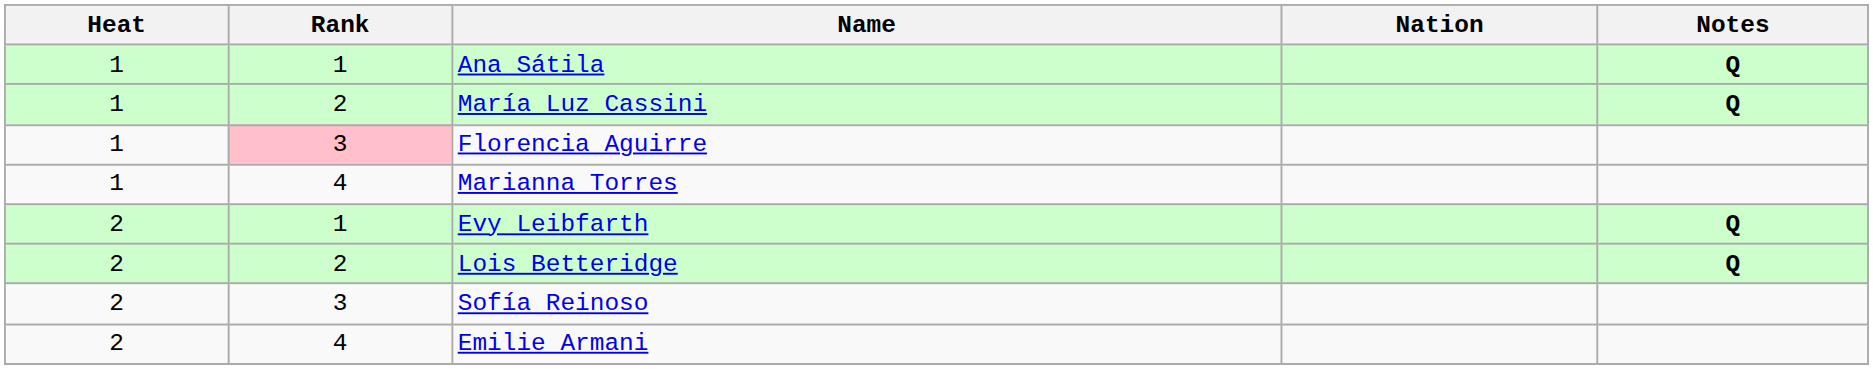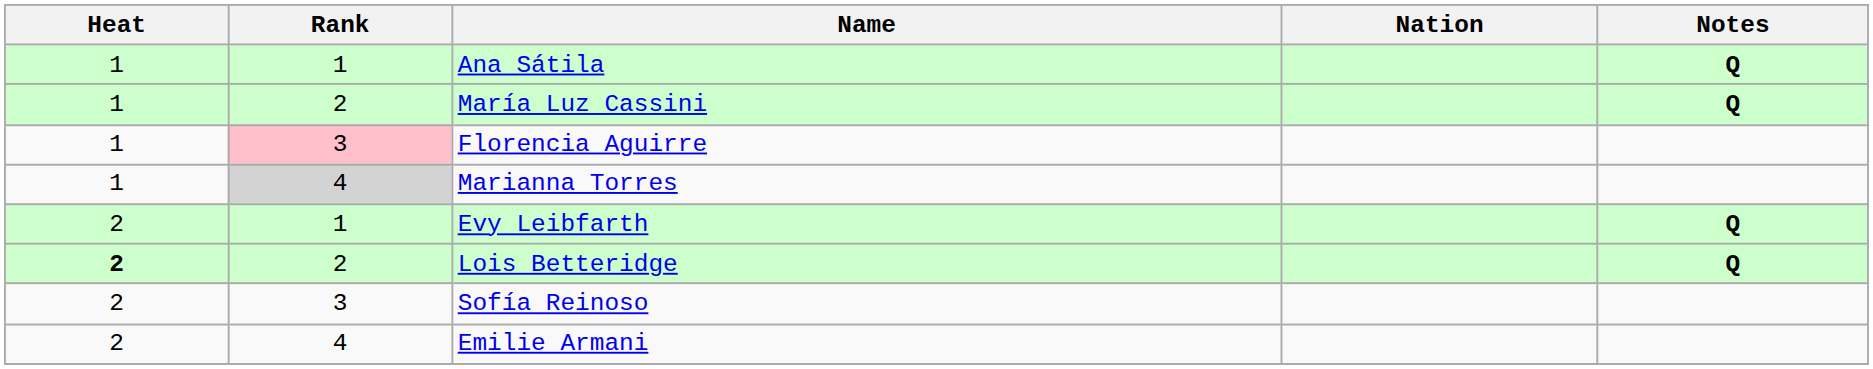Marianna Torres | Rank: no background -> lightgrey background
Lois Betteridge | Heat: normal -> bold
